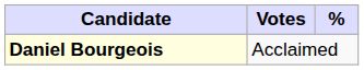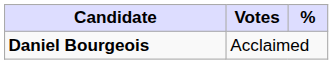Daniel Bourgeois | Candidate: lightyellow background -> no background
